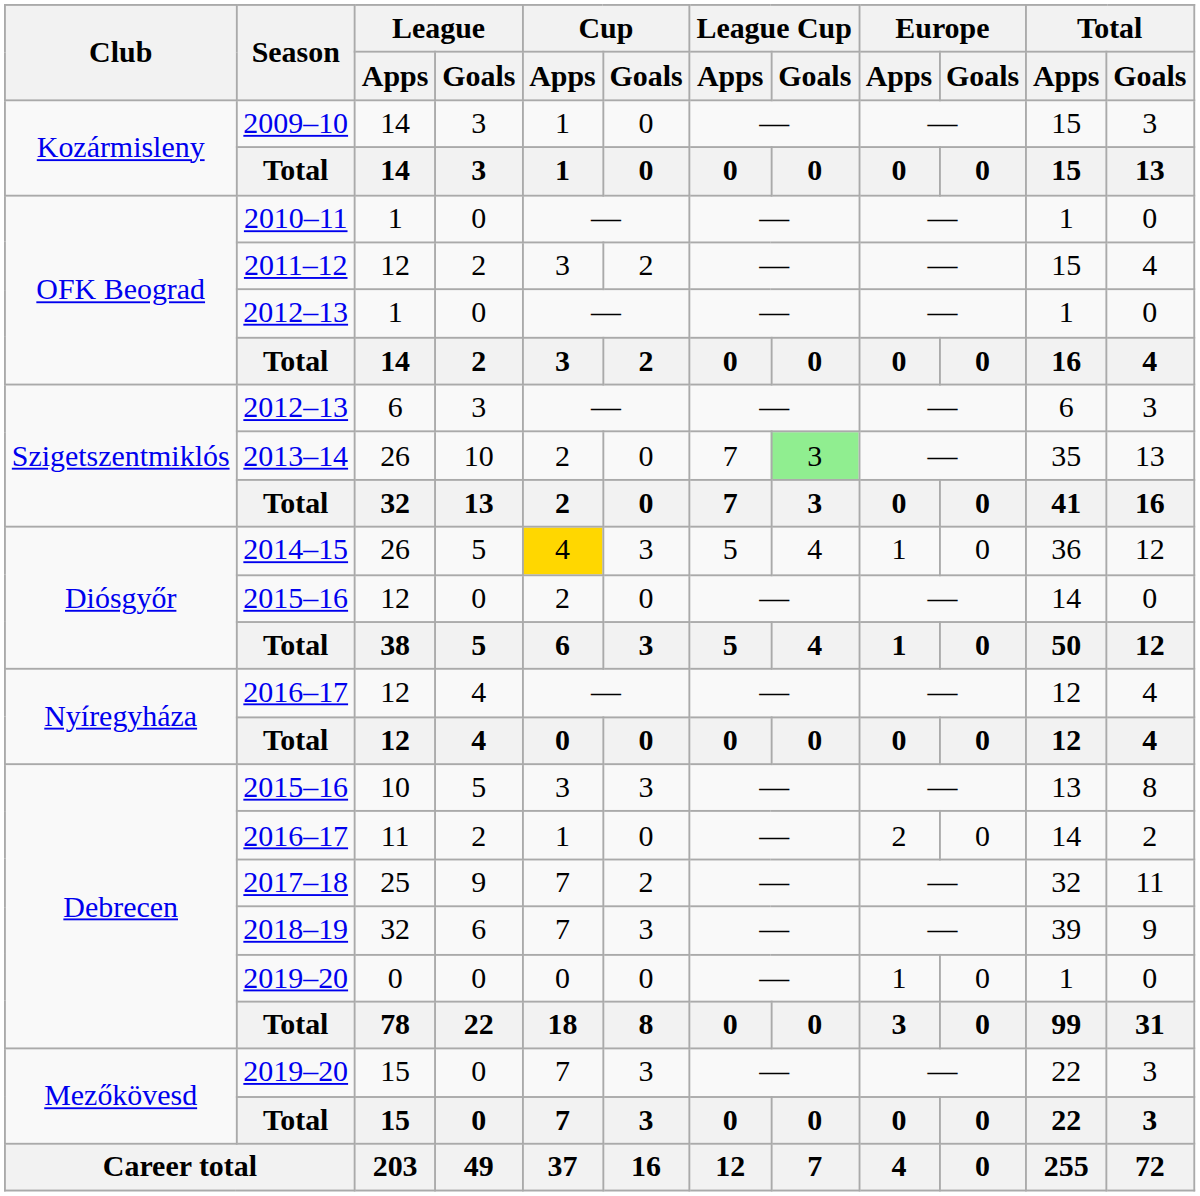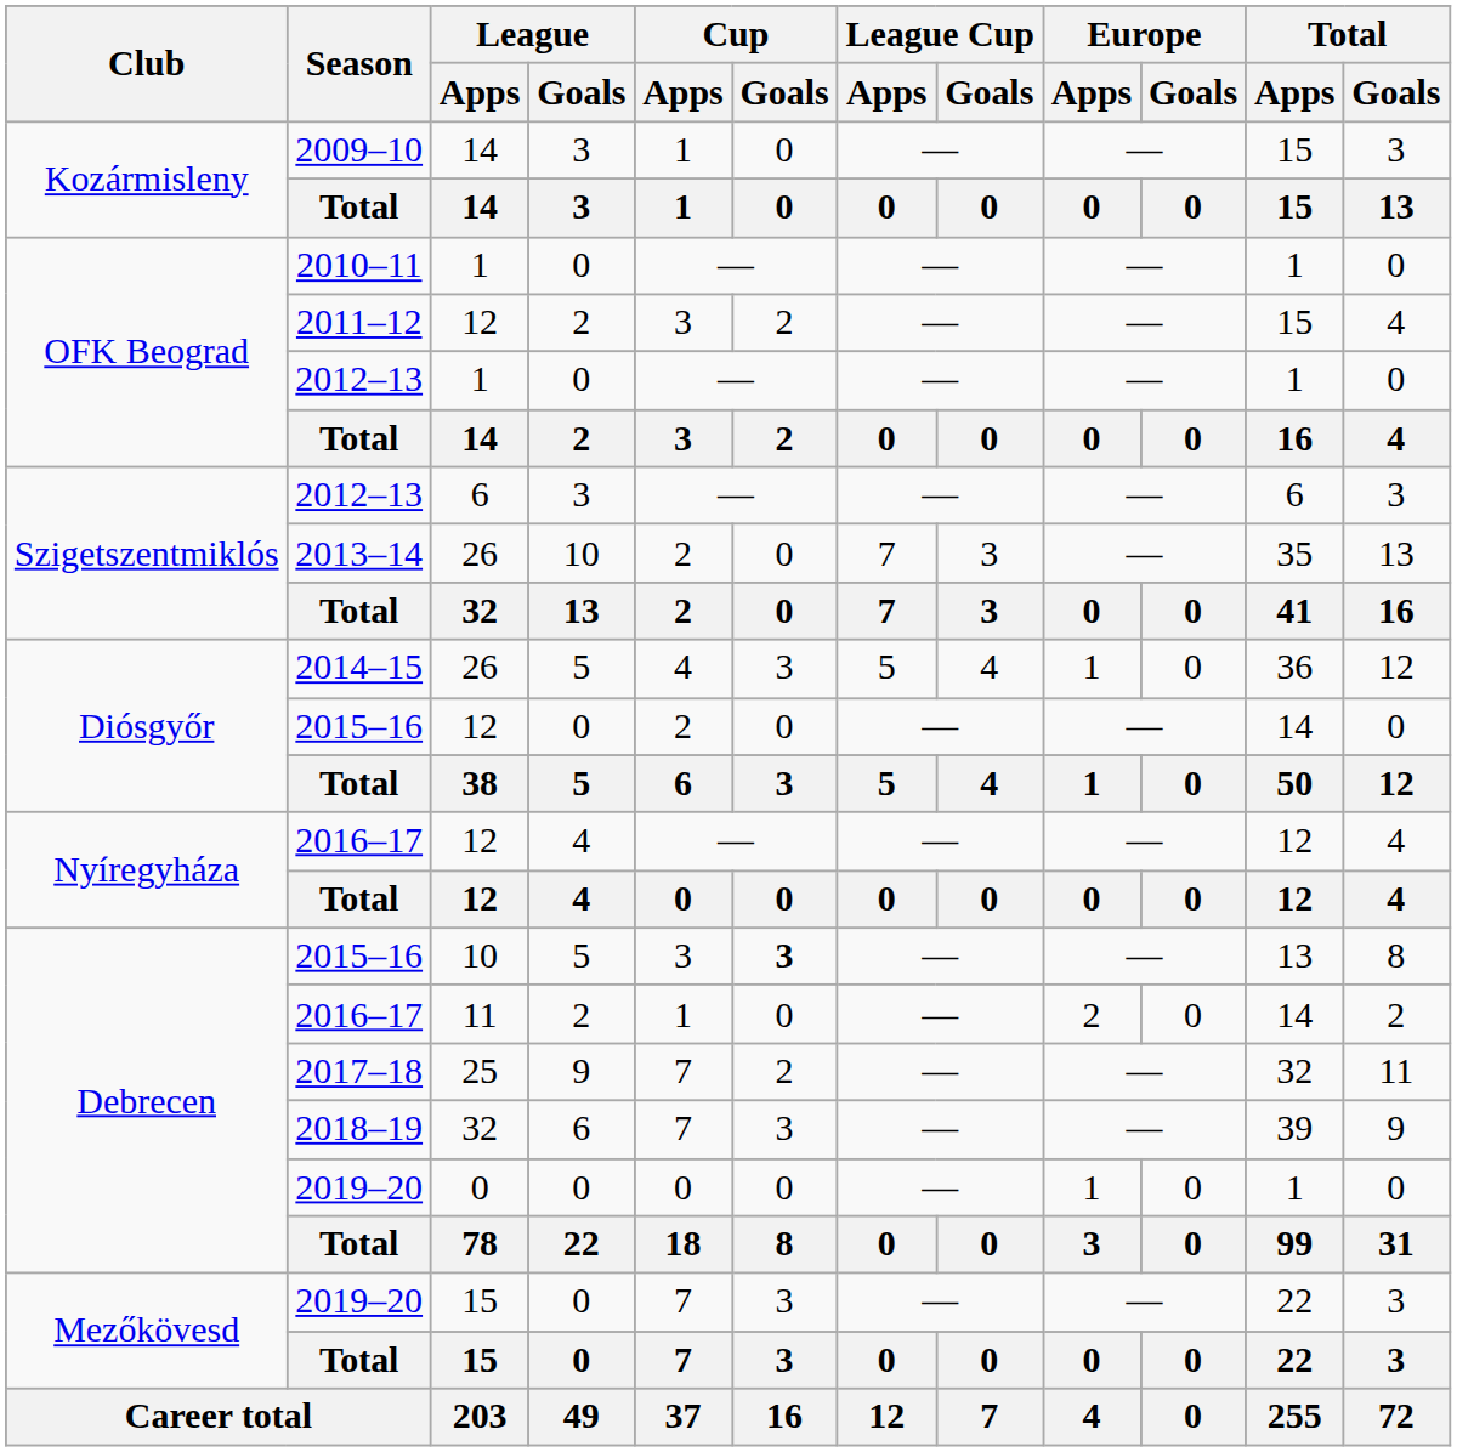2013–14 | League Cup / Goals: lightgreen background -> no background
2014–15 | Cup / Apps: gold background -> no background
2015–16 / 10 | Cup / Goals: normal -> bold
